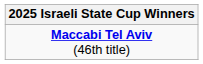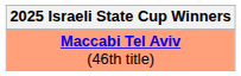row 2 | column 1: no background -> lightsalmon background
